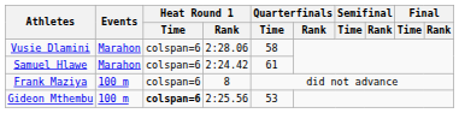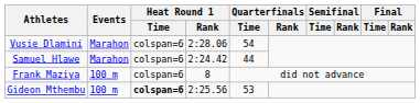Vusie Dlamini | Quarterfinals / Time: 58 -> 54
Samuel Hlawe | Quarterfinals / Time: 61 -> 44
